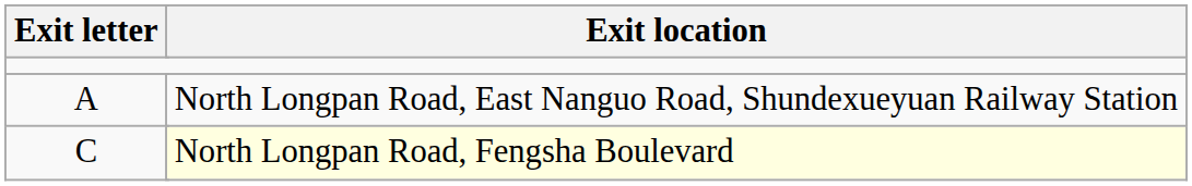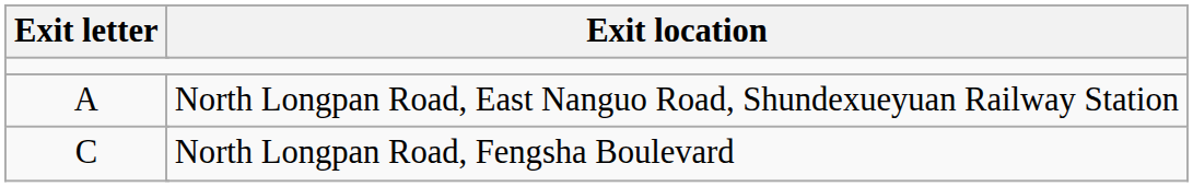North Longpan Road, Fengsha Boulevard | Exit location: lightyellow background -> no background
